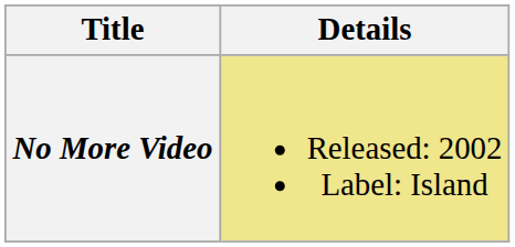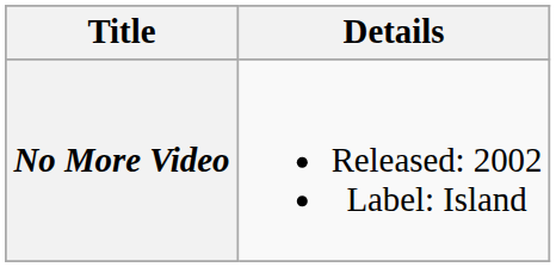No More Video | Details: khaki background -> no background
